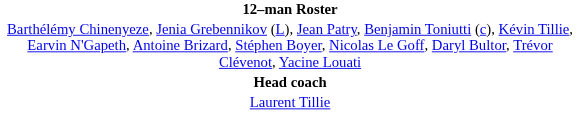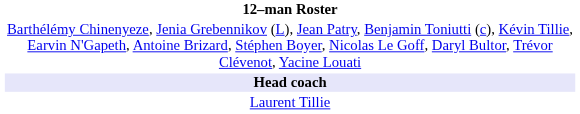row 3 | column 1: no background -> lavender background
